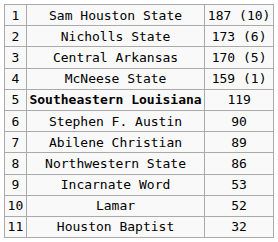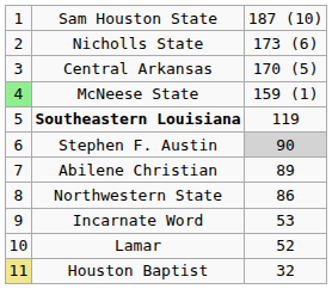McNeese State | column 1: no background -> lightgreen background
Stephen F. Austin | column 3: no background -> lightgrey background
Houston Baptist | column 1: no background -> khaki background
